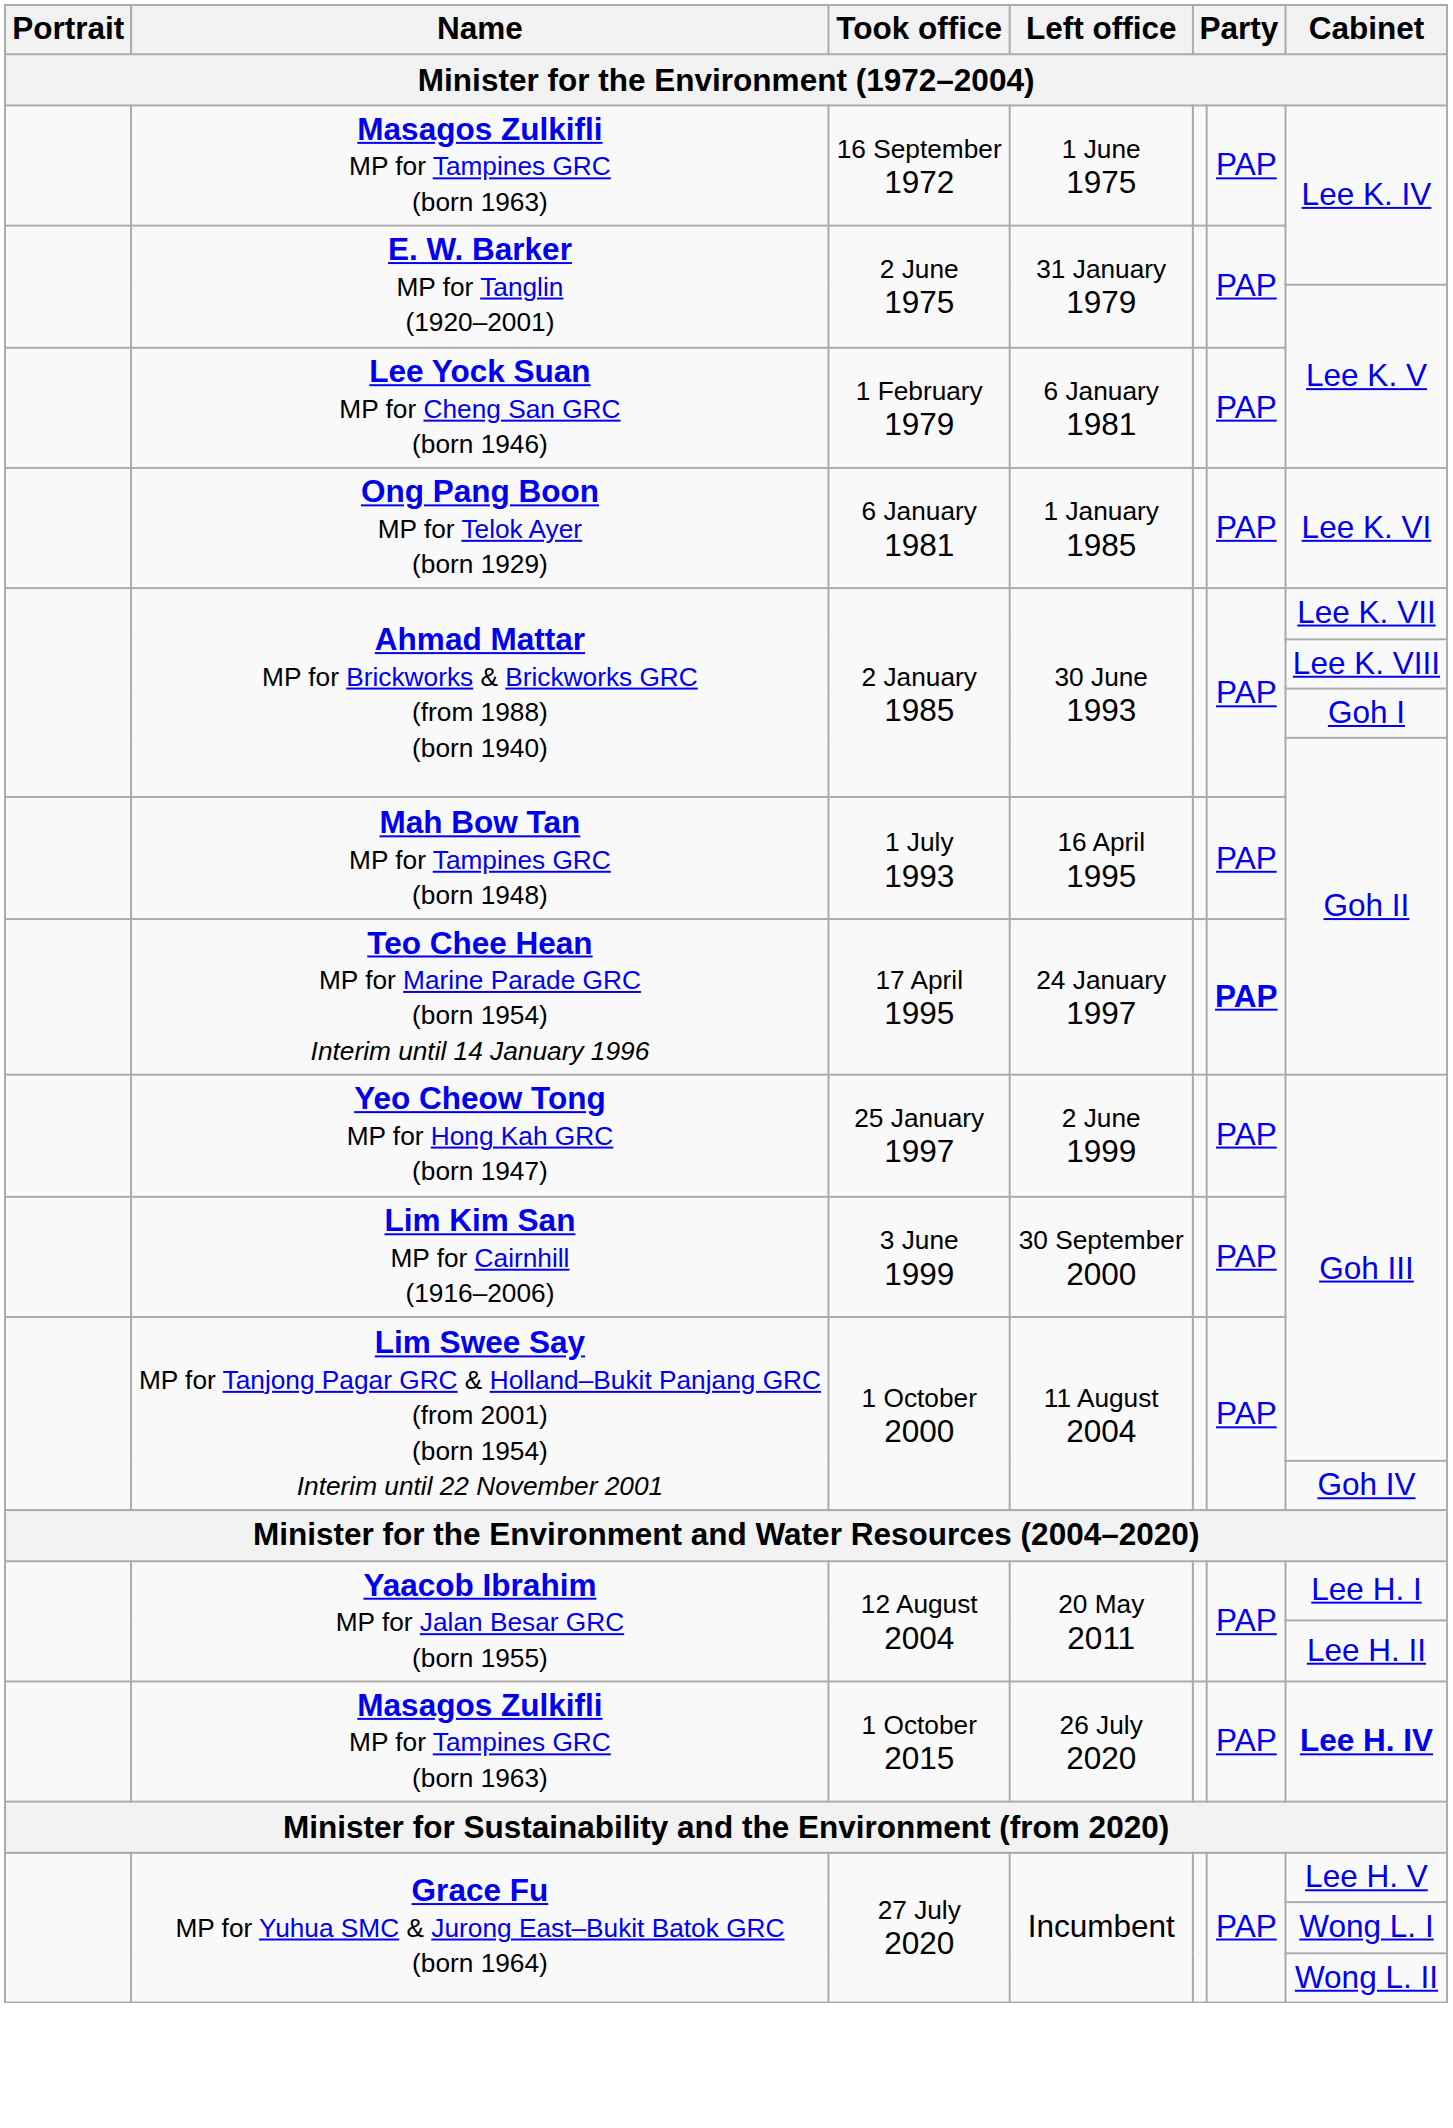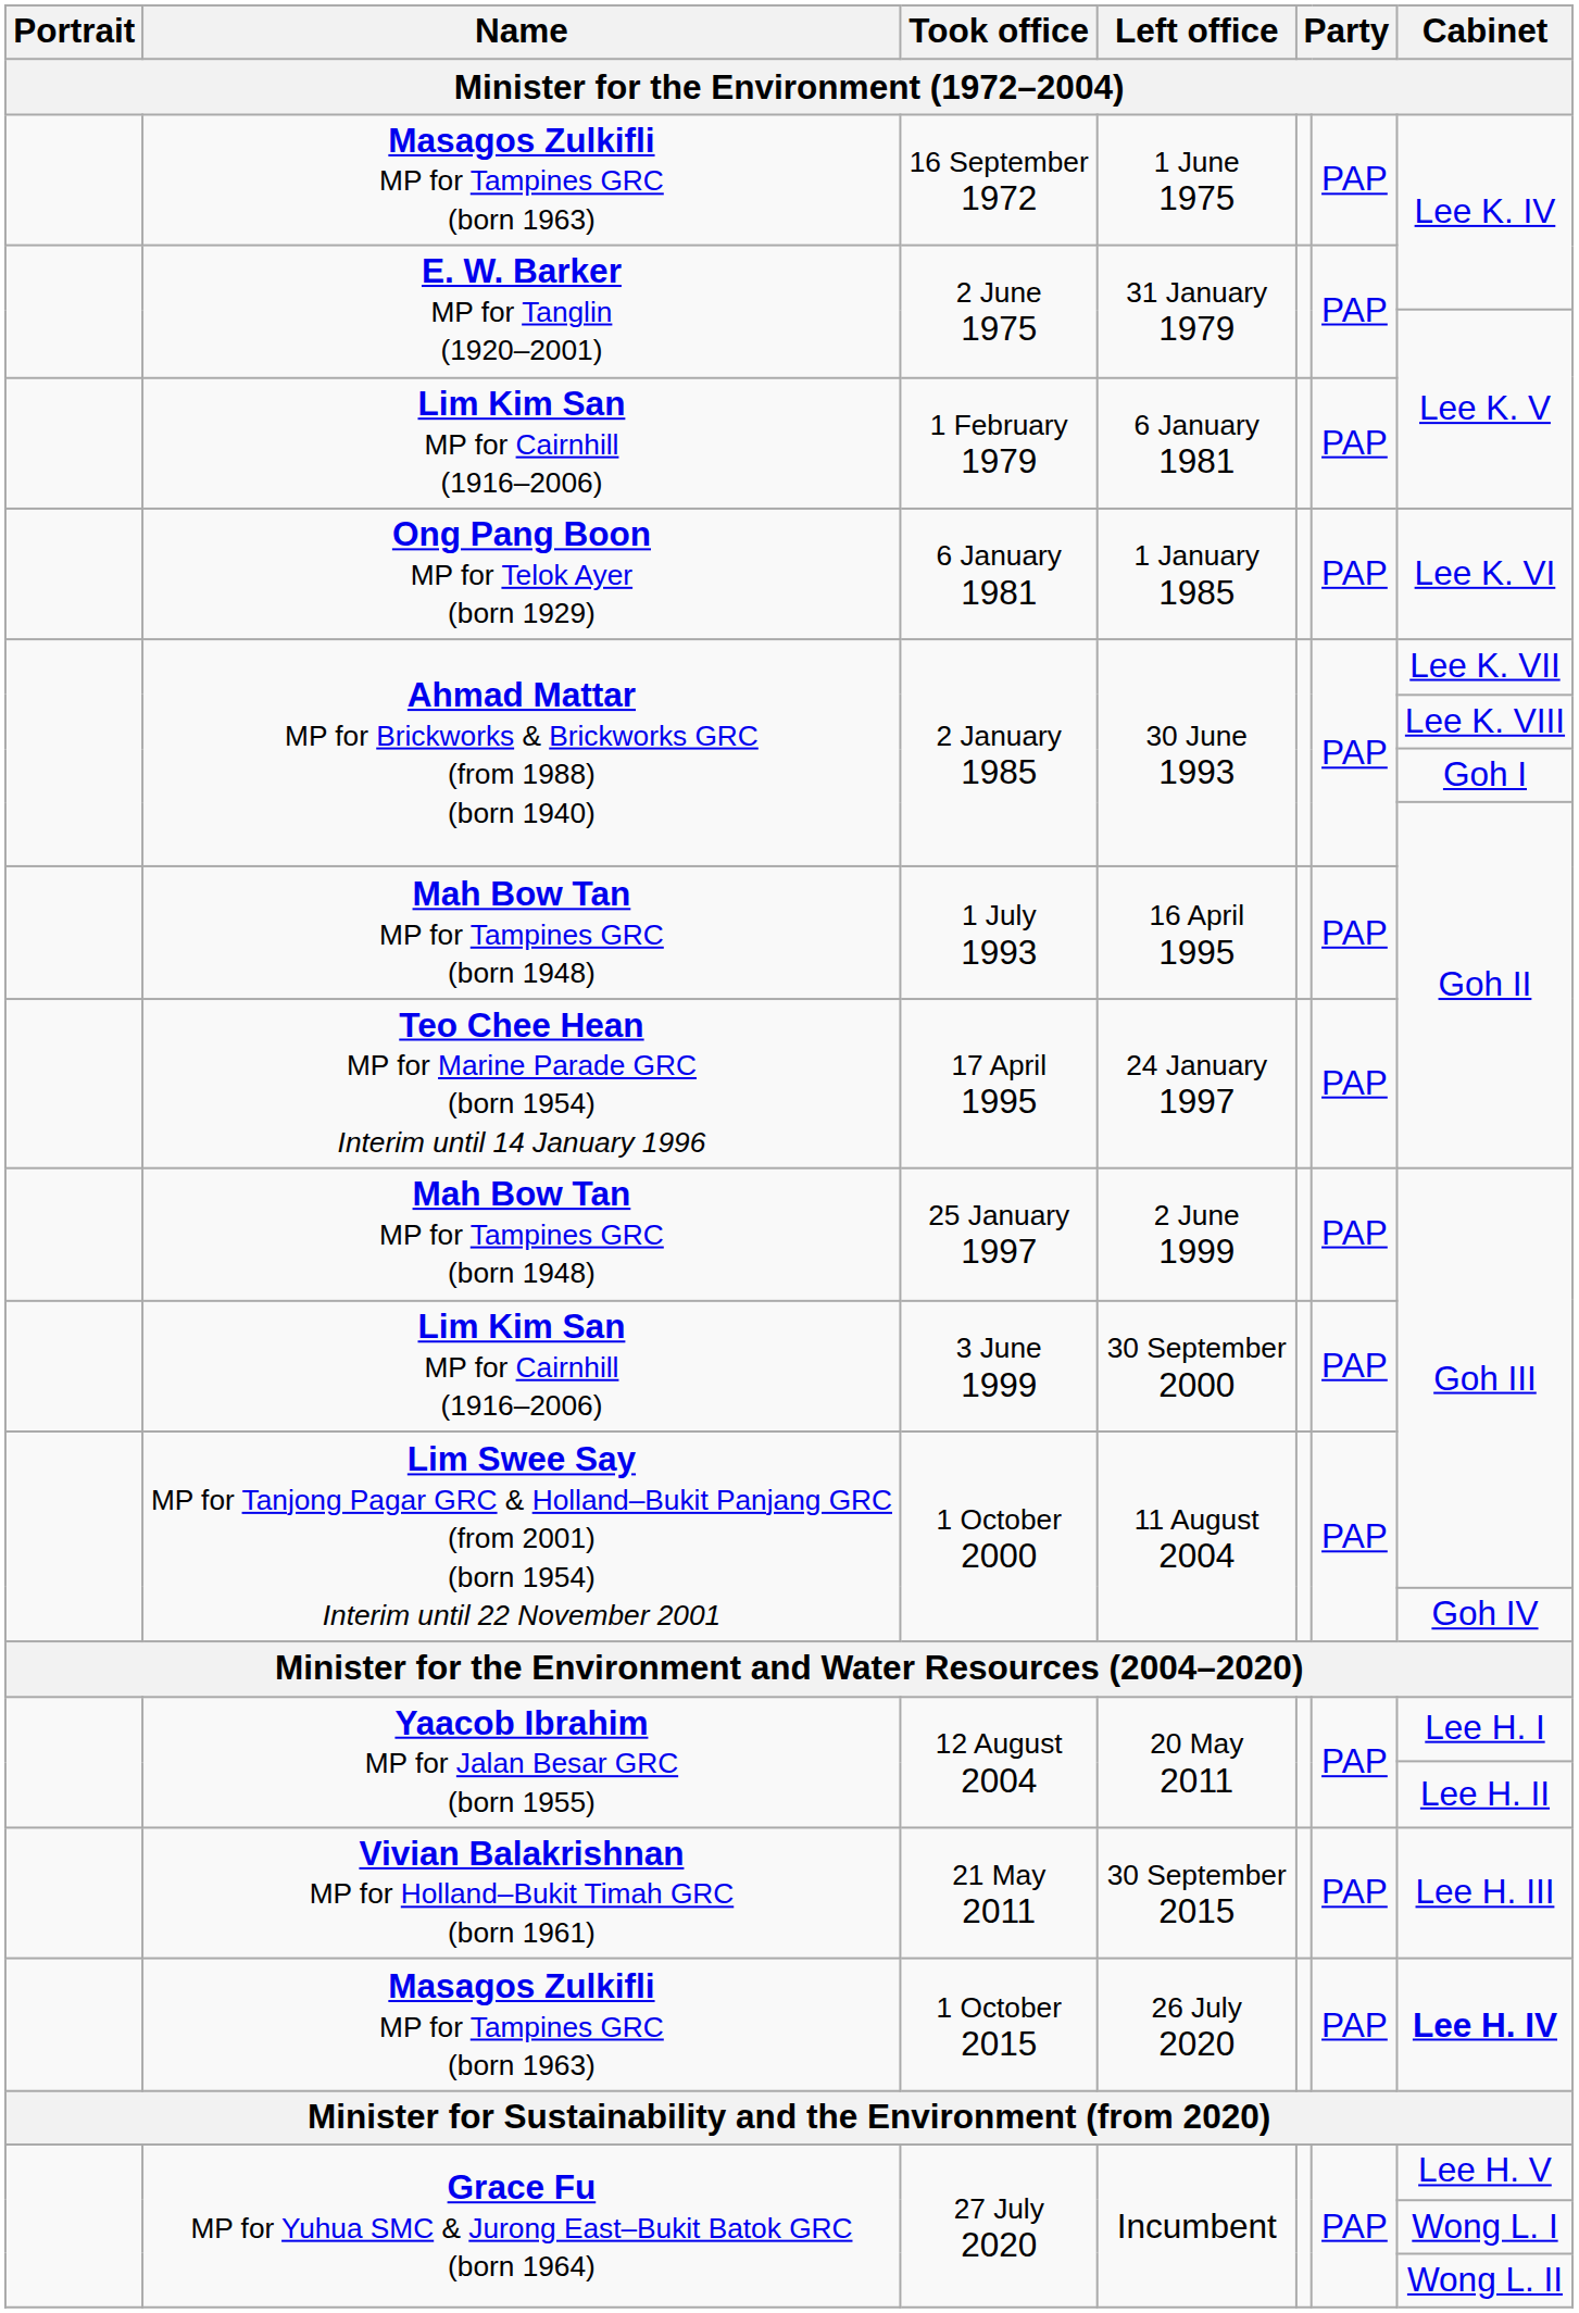1 February 1979 | Name: Lee Yock Suan MP for Cheng San GRC (born 1946) -> Lim Kim San MP for Cairnhill (1916–2006)
17 April 1995 | column 6: bold -> normal
25 January 1997 | Name: Yeo Cheow Tong MP for Hong Kah GRC (born 1947) -> Mah Bow Tan MP for Tampines GRC (born 1948)
+ row: Vivian Balakrishnan MP for Holland–Bukit Timah GRC (born 1961) | 21 May 2011 | 30 September 2015 | PAP | Lee H. III
